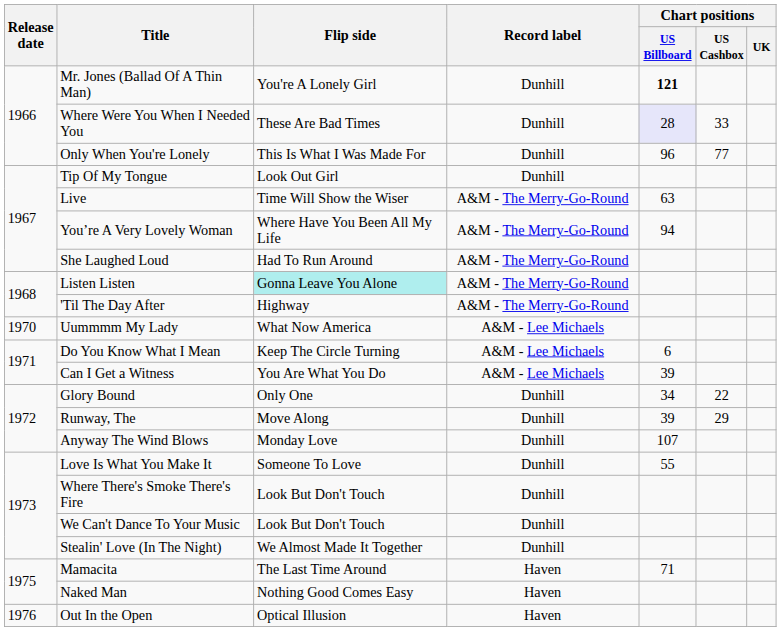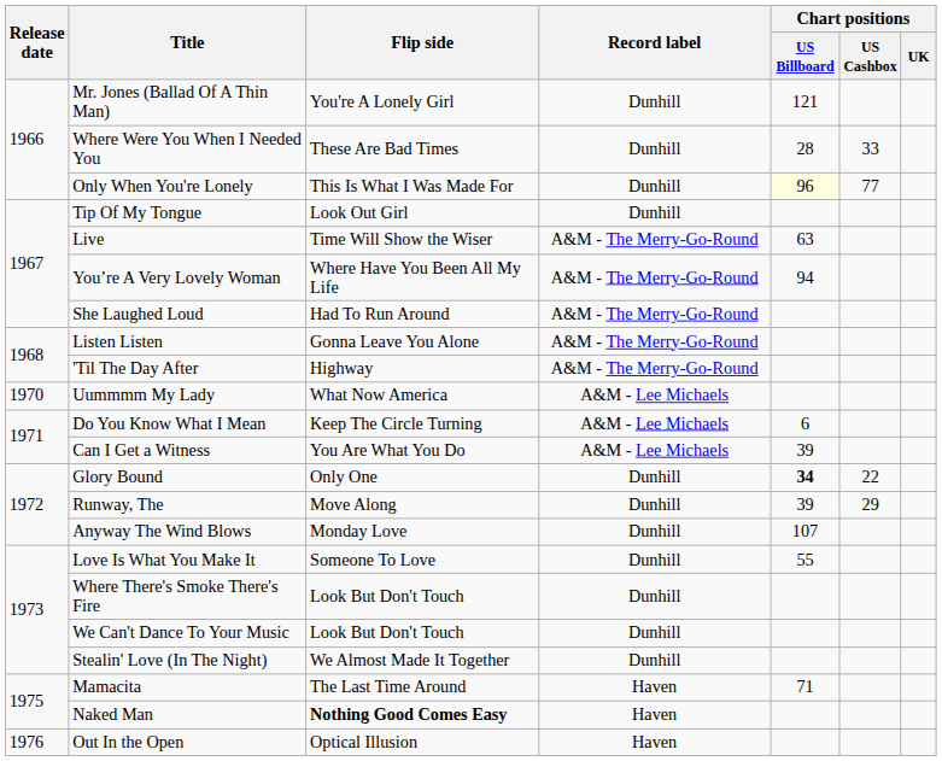Mr. Jones (Ballad Of A Thin Man) | Chart positions / US Billboard: bold -> normal
Where Were You When I Needed You | Chart positions / US Billboard: lavender background -> no background
Only When You're Lonely | Chart positions / US Billboard: no background -> lightyellow background
Listen Listen | Flip side: paleturquoise background -> no background
Glory Bound | Chart positions / US Billboard: normal -> bold
Naked Man | Flip side: normal -> bold
